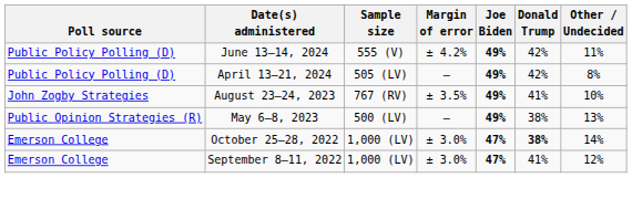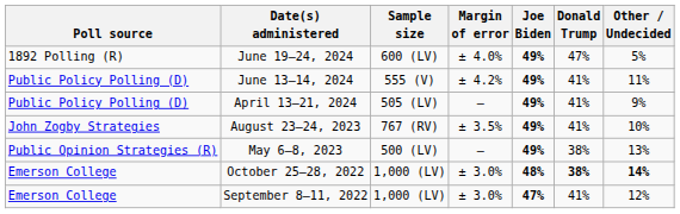+ row: 1892 Polling (R) | June 19–24, 2024 | 600 (LV) | ± 4.0% | 49% | 47% | 5%
June 13–14, 2024 | Donald Trump: 42% -> 41%
April 13–21, 2024 | Donald Trump: 42% -> 41%
April 13–21, 2024 | Other / Undecided: 8% -> 9%
October 25–28, 2022 | Joe Biden: 47% -> 48%
October 25–28, 2022 | Other / Undecided: normal -> bold
